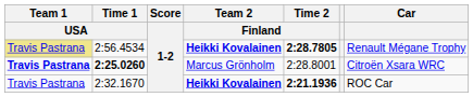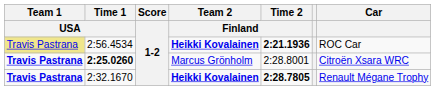2:56.4534 | Time 2 / Finland: 2:28.7805 -> 2:21.1936
2:56.4534 | Car: Renault Mégane Trophy -> ROC Car
2:32.1670 | Team 1 / USA: normal -> bold
2:32.1670 | Time 2 / Finland: 2:21.1936 -> 2:28.7805
2:32.1670 | Car: ROC Car -> Renault Mégane Trophy
